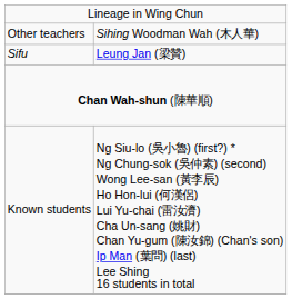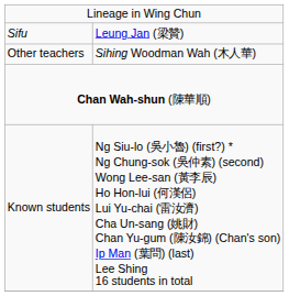rows swapped: Sifu <-> Other teachers
